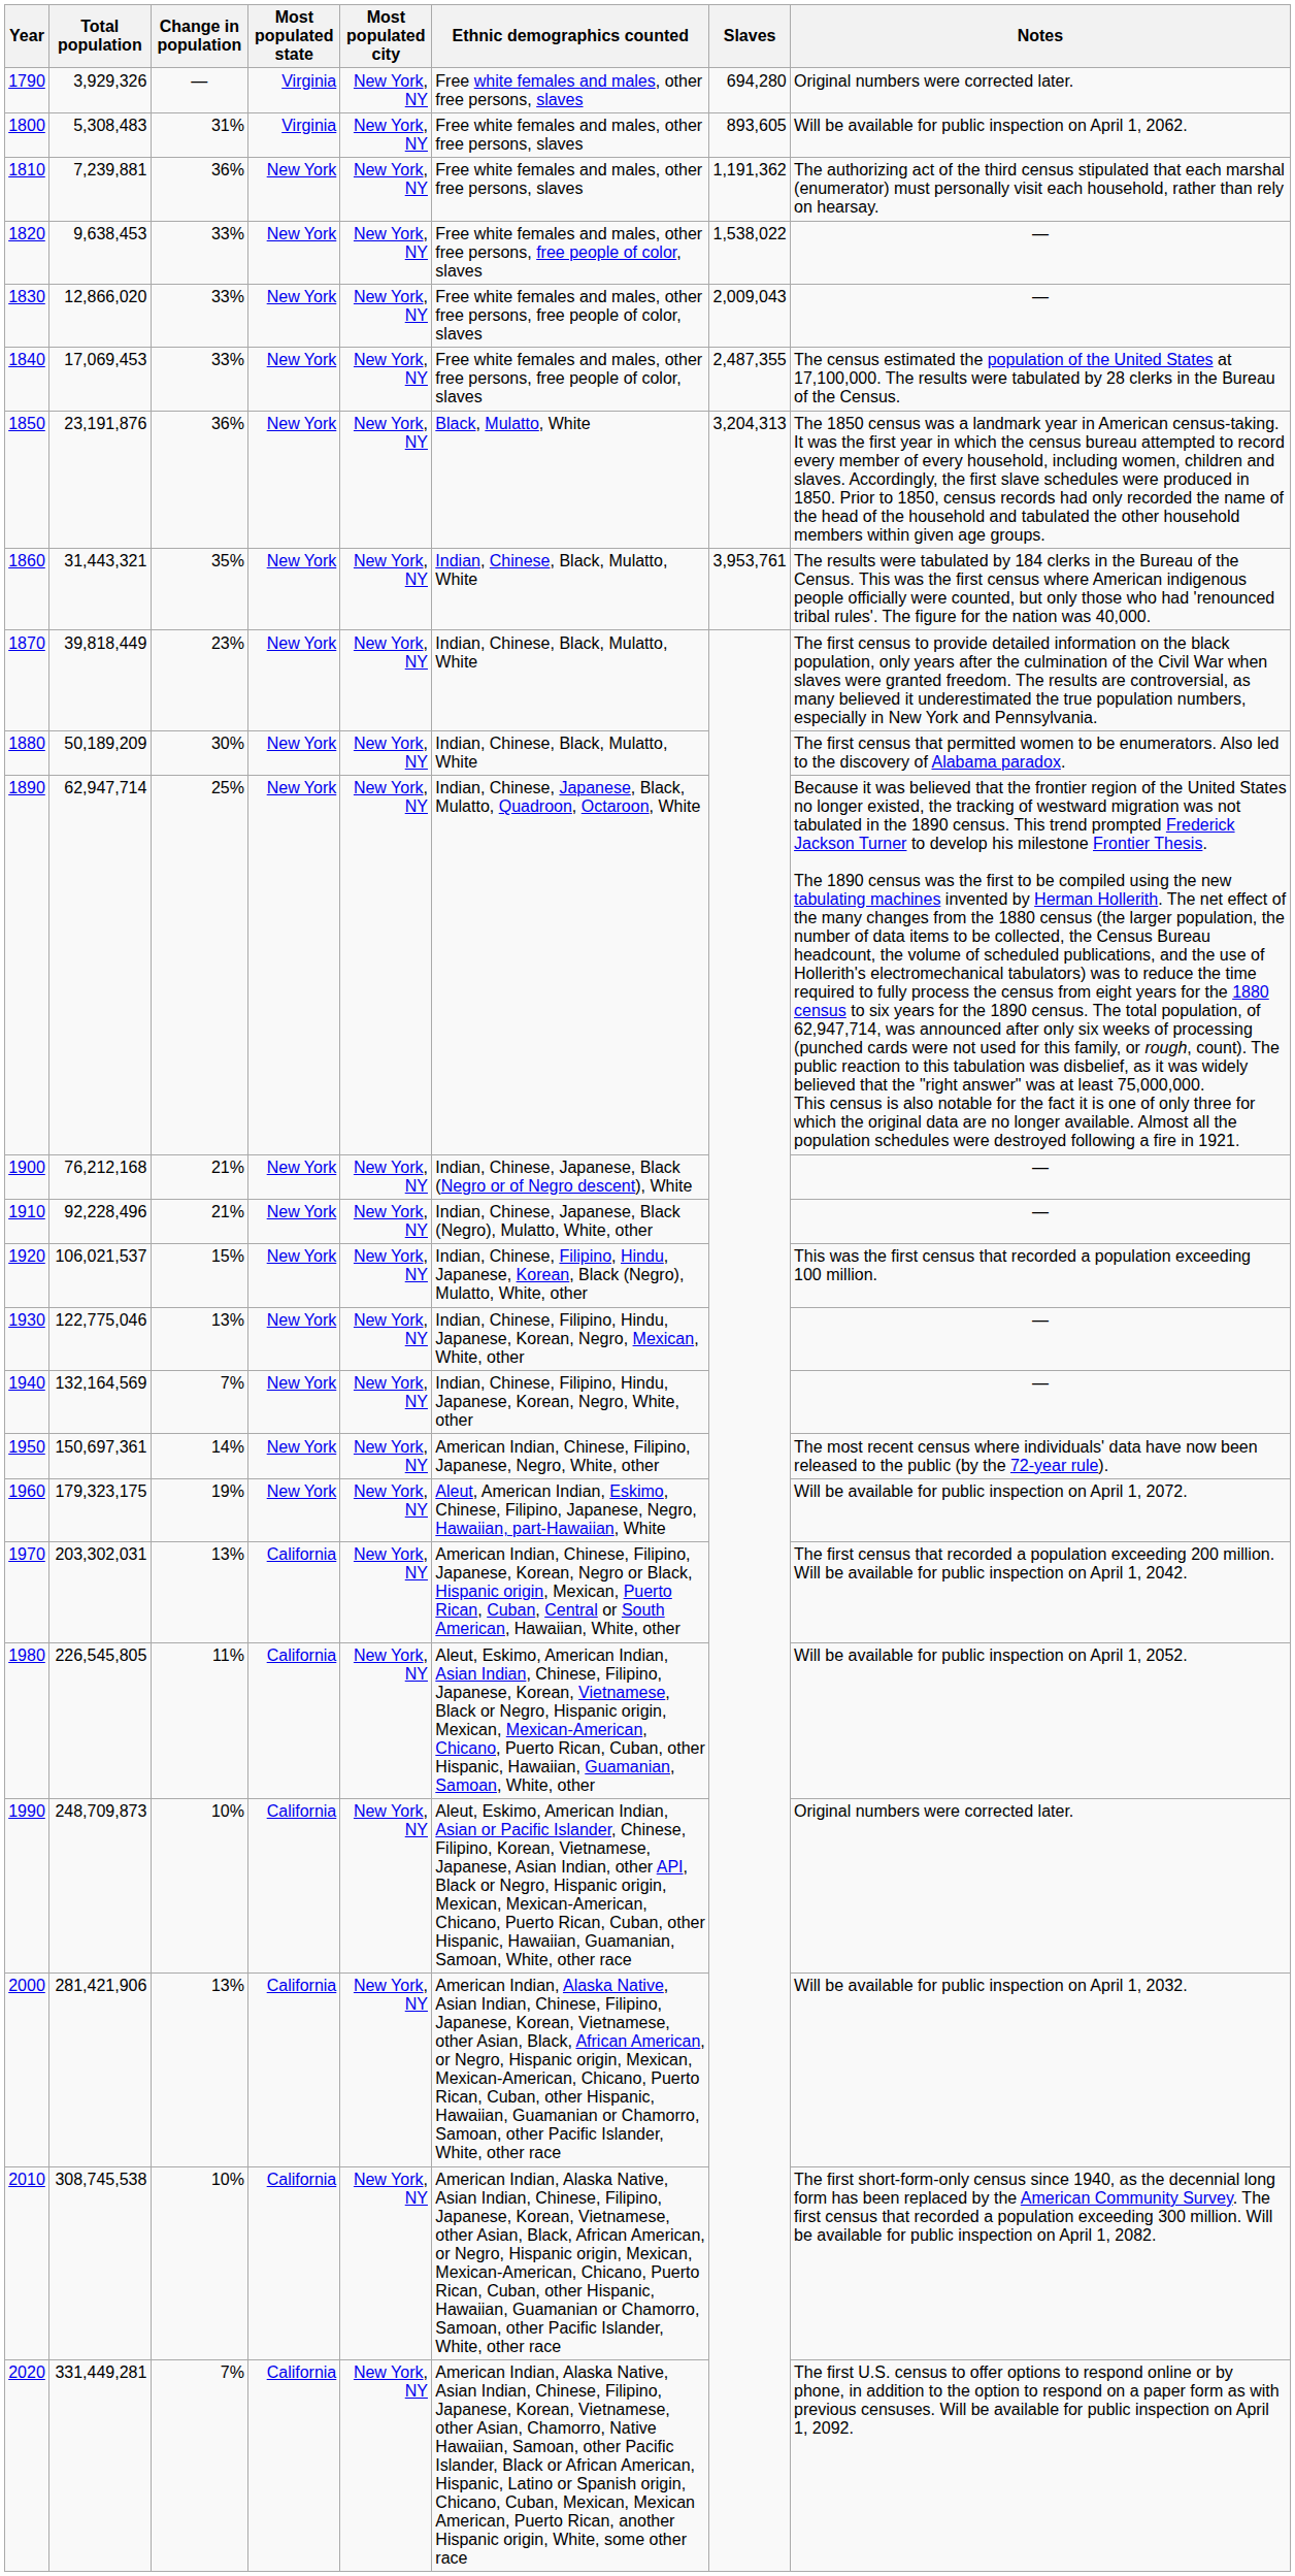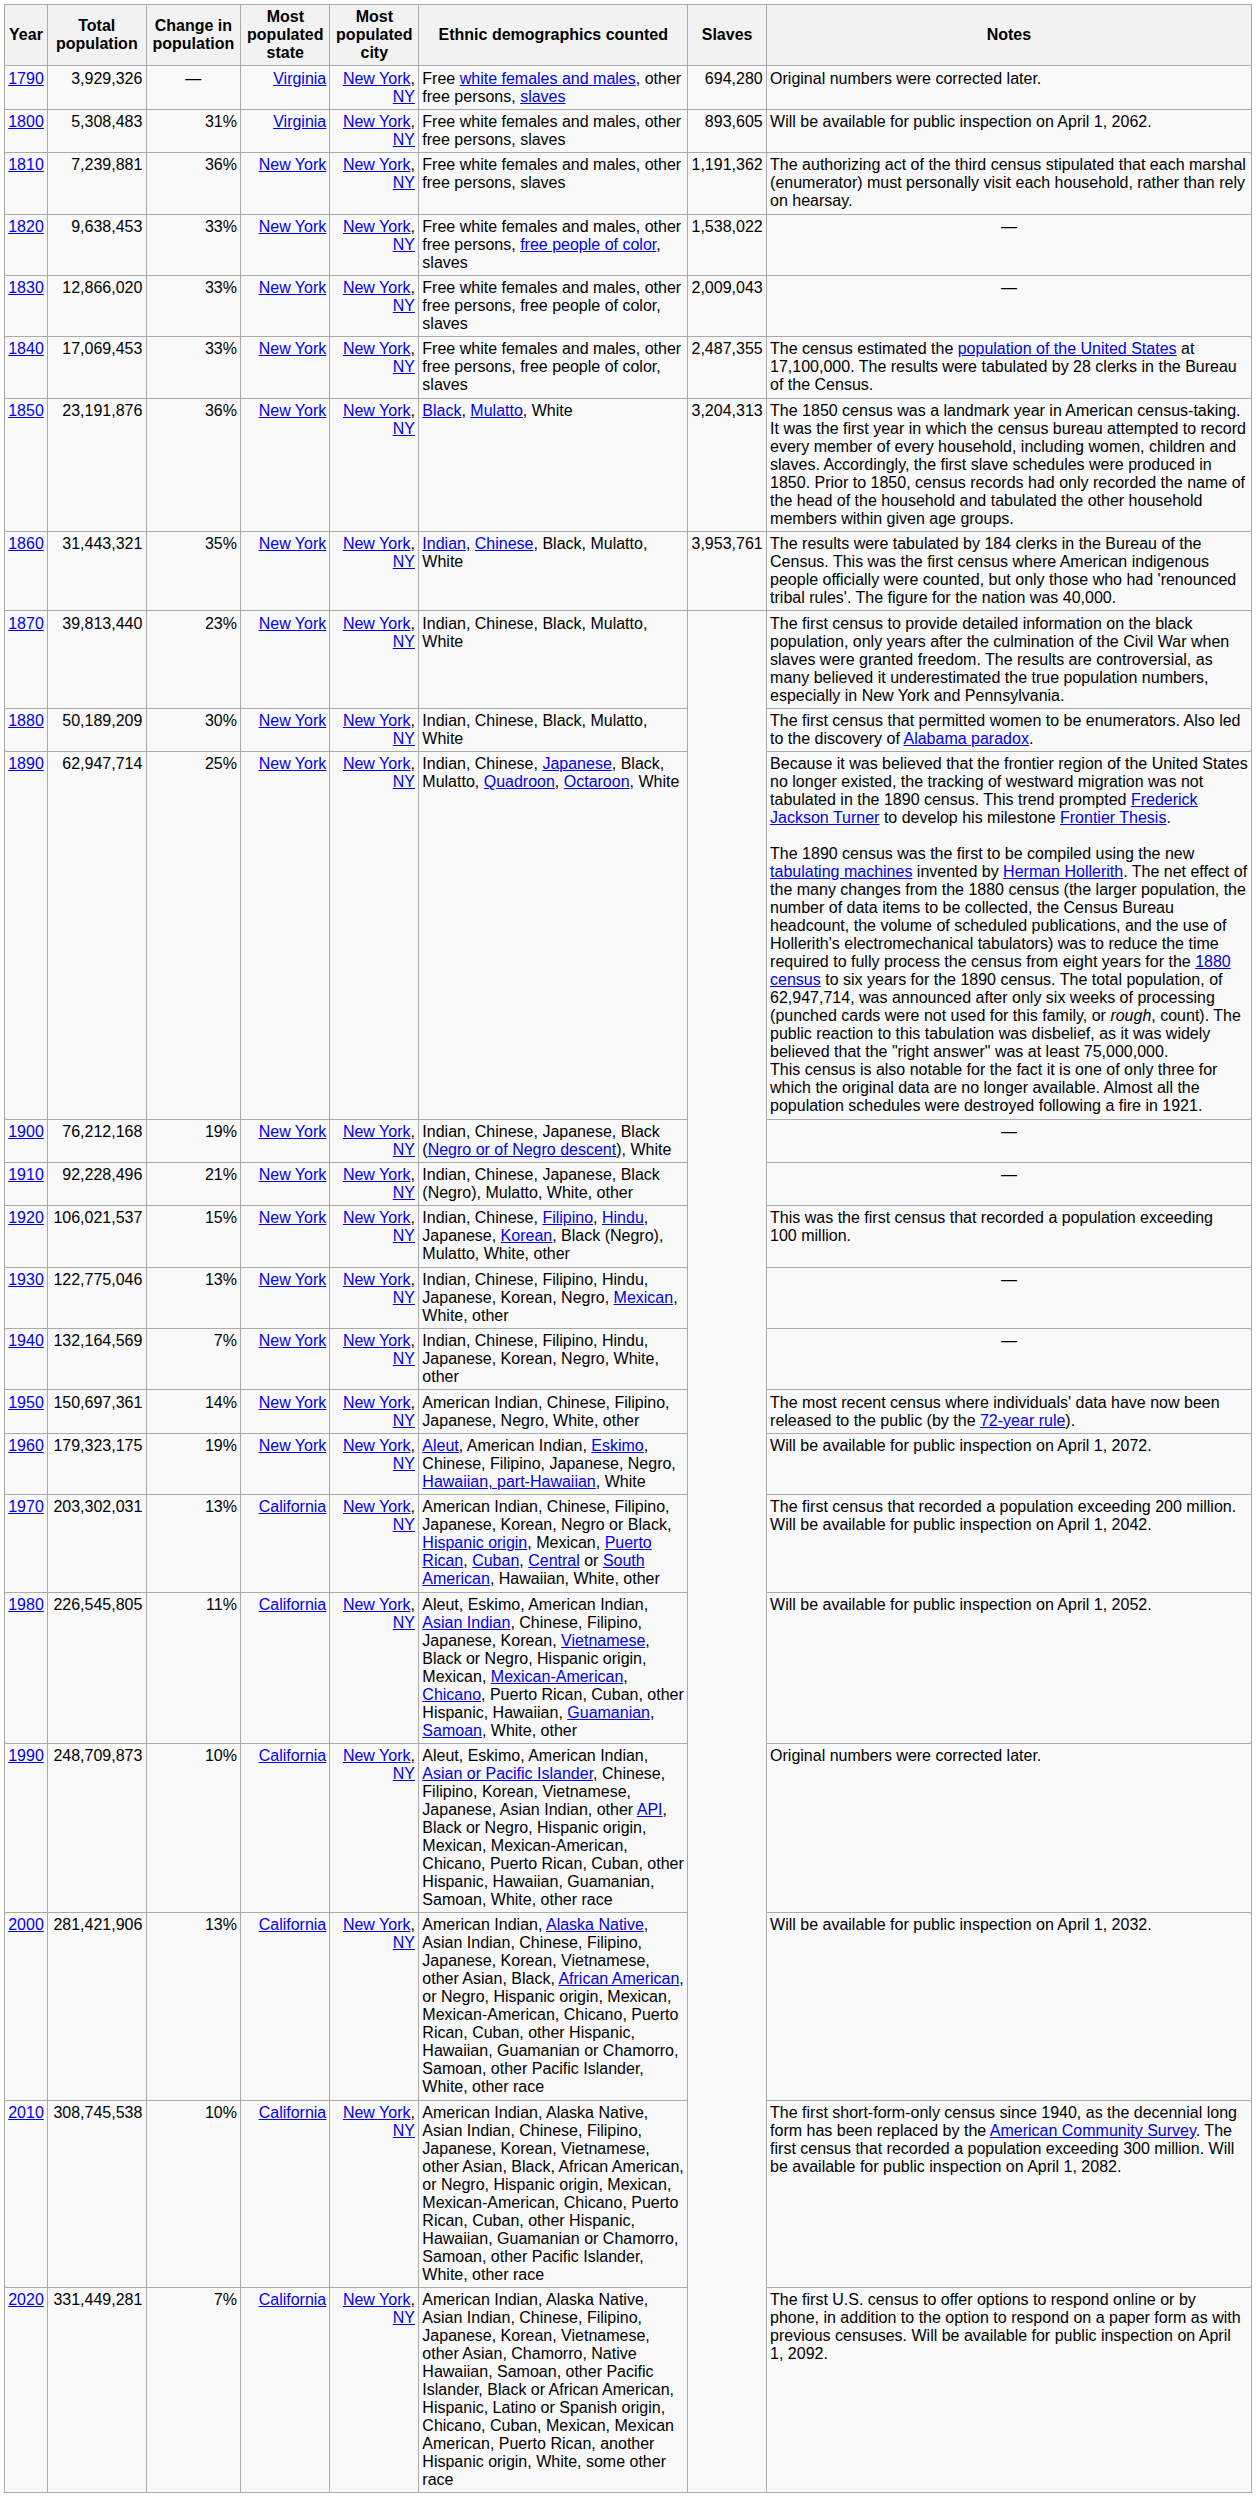1870 | Total population: 39,818,449 -> 39,813,440
1900 | Change in population: 21% -> 19%
